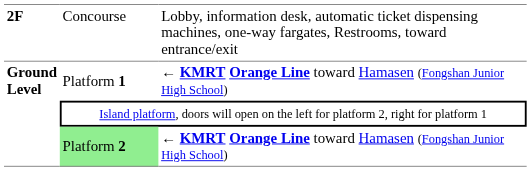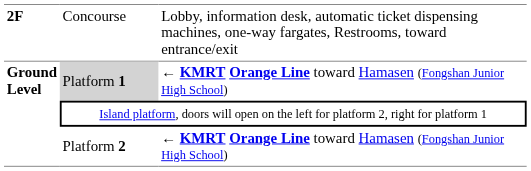Platform 1 | column 2: no background -> lightgrey background
Platform 2 | column 2: lightgreen background -> no background
